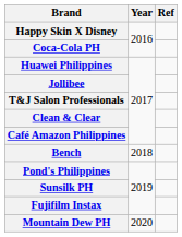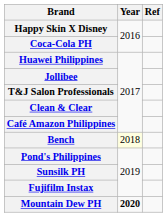Bench | Year: no background -> lightyellow background
Mountain Dew PH | Year: normal -> bold
